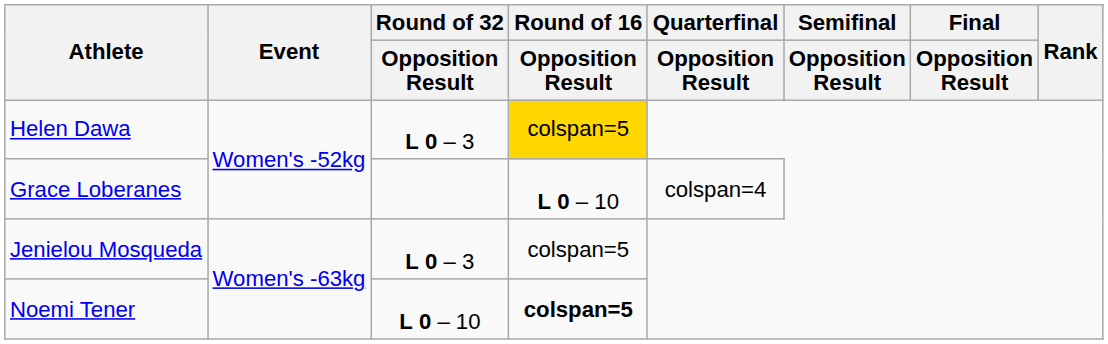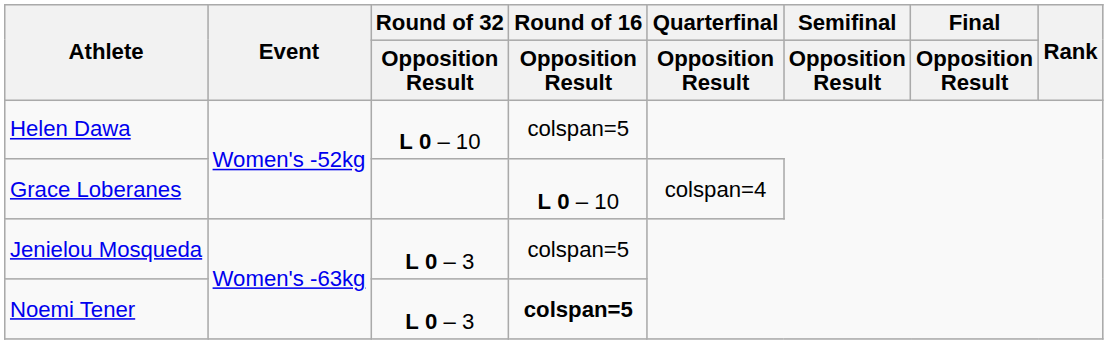Helen Dawa | Round of 32 / Opposition Result: L 0 – 3 -> L 0 – 10
Helen Dawa | Round of 16 / Opposition Result: gold background -> no background
Noemi Tener | Round of 32 / Opposition Result: L 0 – 10 -> L 0 – 3
